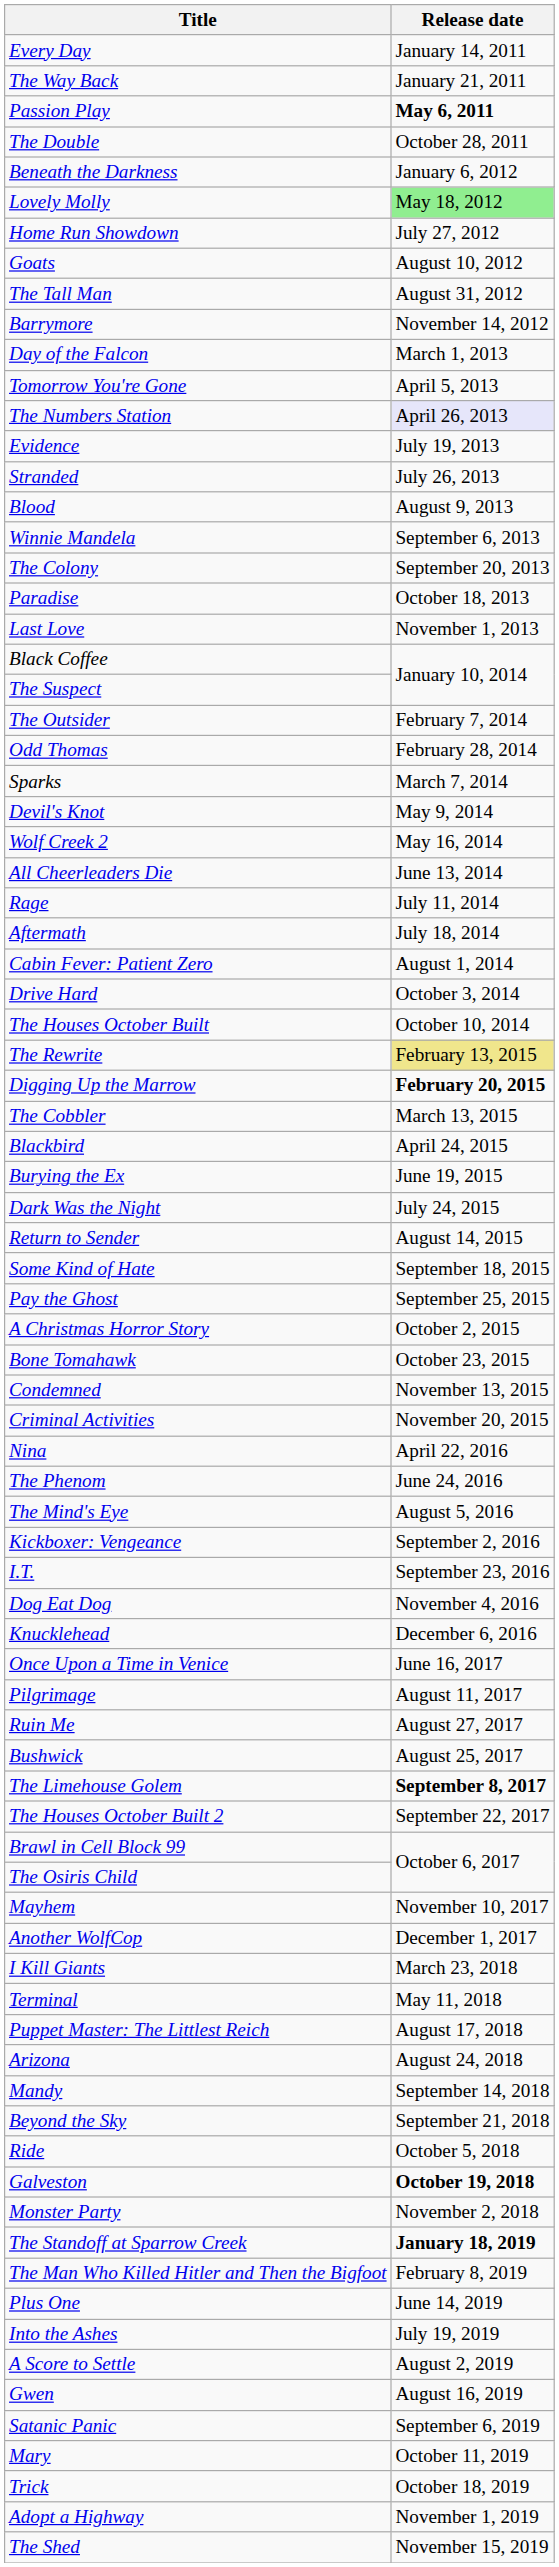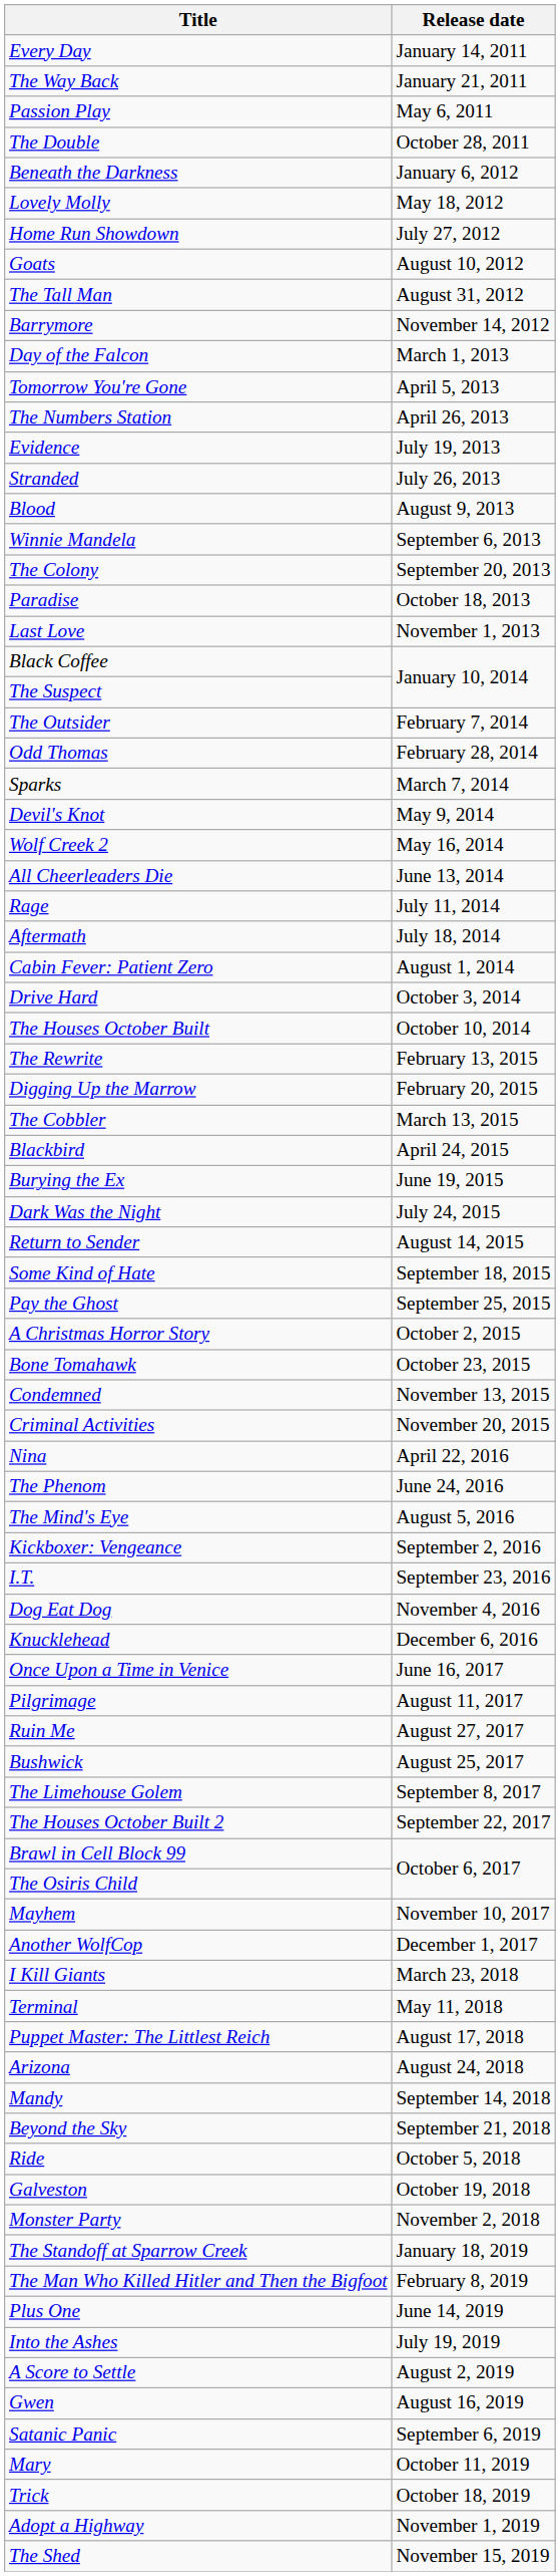Passion Play | Release date: bold -> normal
Lovely Molly | Release date: lightgreen background -> no background
The Numbers Station | Release date: lavender background -> no background
The Rewrite | Release date: khaki background -> no background
Digging Up the Marrow | Release date: bold -> normal
The Limehouse Golem | Release date: bold -> normal
Galveston | Release date: bold -> normal
The Standoff at Sparrow Creek | Release date: bold -> normal
